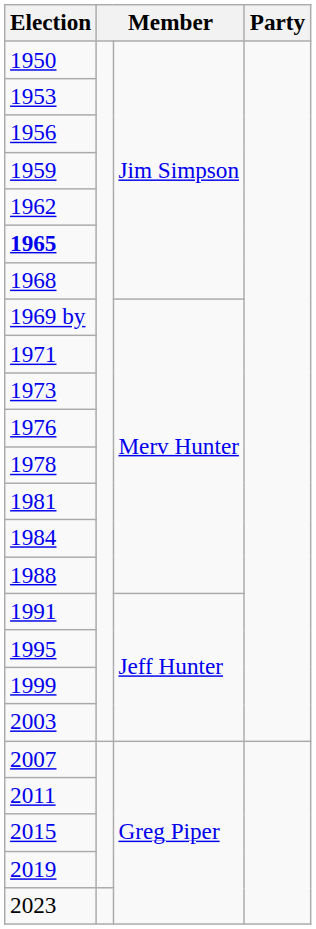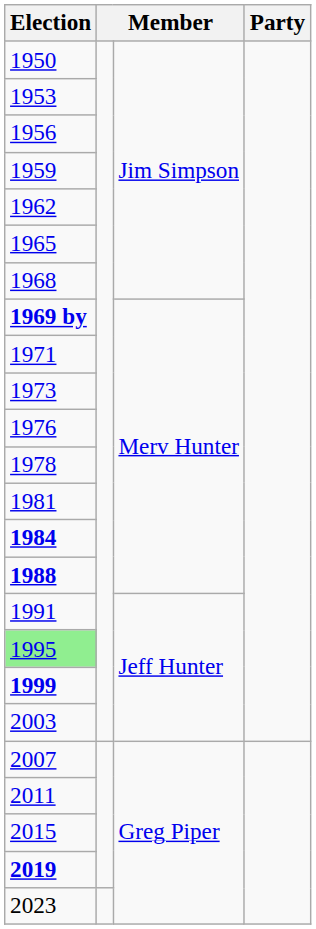1965 | Election: bold -> normal
1969 by | Election: normal -> bold
1984 | Election: normal -> bold
1988 | Election: normal -> bold
1995 | Election: no background -> lightgreen background
1999 | Election: normal -> bold
2019 | Election: normal -> bold
